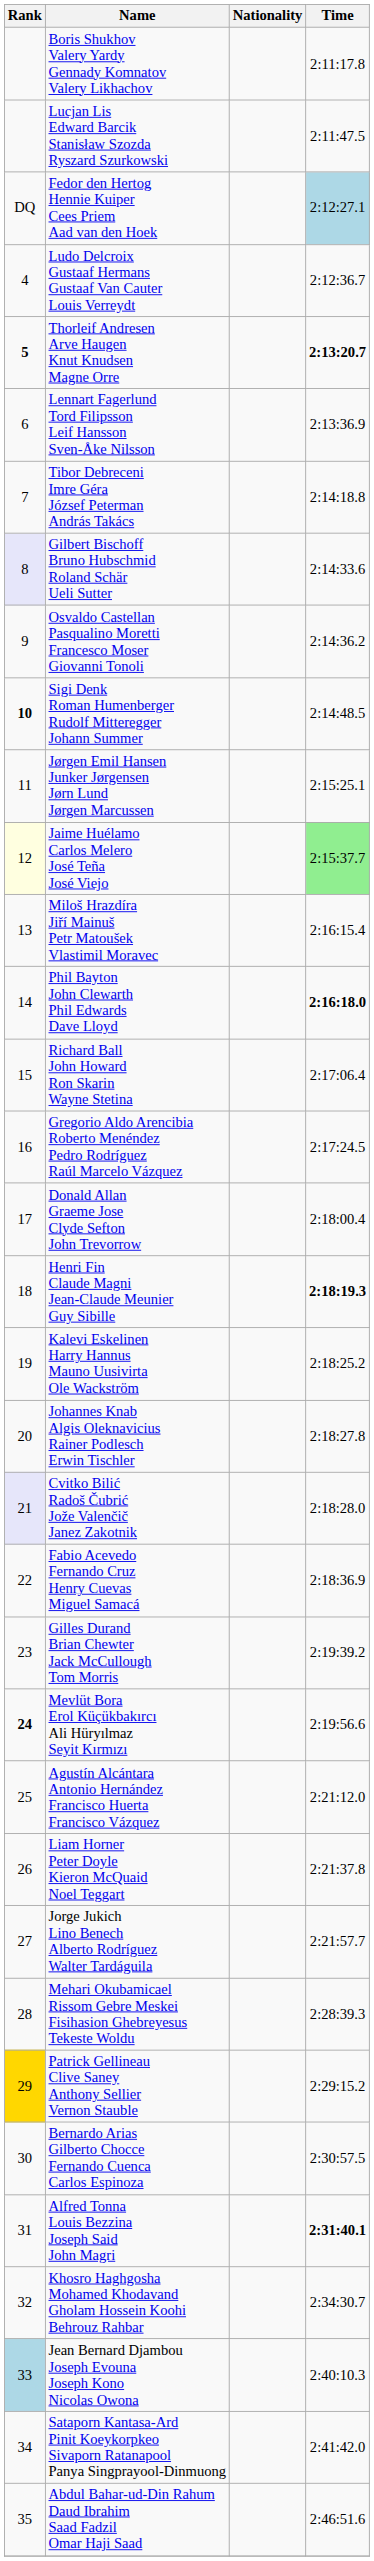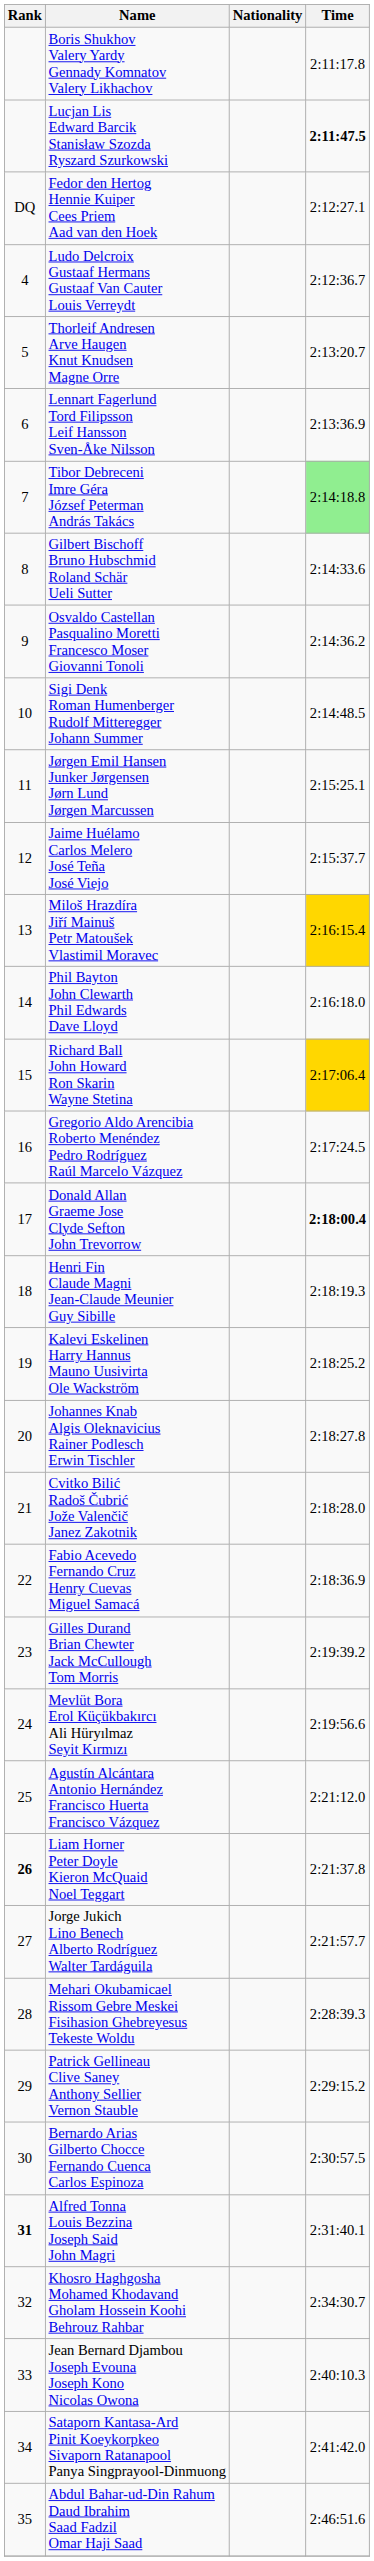Lucjan Lis Edward Barcik Stanisław Szozda Ryszard Szurkowski | Time: normal -> bold
Fedor den Hertog Hennie Kuiper Cees Priem Aad van den Hoek | Time: lightblue background -> no background
Thorleif Andresen Arve Haugen Knut Knudsen Magne Orre | Rank: bold -> normal
Thorleif Andresen Arve Haugen Knut Knudsen Magne Orre | Time: bold -> normal
Tibor Debreceni Imre Géra József Peterman András Takács | Time: no background -> lightgreen background
Gilbert Bischoff Bruno Hubschmid Roland Schär Ueli Sutter | Rank: lavender background -> no background
Sigi Denk Roman Humenberger Rudolf Mitteregger Johann Summer | Rank: bold -> normal
Jaime Huélamo Carlos Melero José Teña José Viejo | Rank: lightyellow background -> no background
Jaime Huélamo Carlos Melero José Teña José Viejo | Time: lightgreen background -> no background
Miloš Hrazdíra Jiří Mainuš Petr Matoušek Vlastimil Moravec | Time: no background -> gold background
Phil Bayton John Clewarth Phil Edwards Dave Lloyd | Time: bold -> normal
Richard Ball John Howard Ron Skarin Wayne Stetina | Time: no background -> gold background
Donald Allan Graeme Jose Clyde Sefton John Trevorrow | Time: normal -> bold
Henri Fin Claude Magni Jean-Claude Meunier Guy Sibille | Time: bold -> normal
Cvitko Bilić Radoš Čubrić Jože Valenčič Janez Zakotnik | Rank: lavender background -> no background
Mevlüt Bora Erol Küçükbakırcı Ali Hüryılmaz Seyit Kırmızı | Rank: bold -> normal
Liam Horner Peter Doyle Kieron McQuaid Noel Teggart | Rank: normal -> bold
Patrick Gellineau Clive Saney Anthony Sellier Vernon Stauble | Rank: gold background -> no background
Alfred Tonna Louis Bezzina Joseph Said John Magri | Rank: normal -> bold
Alfred Tonna Louis Bezzina Joseph Said John Magri | Time: bold -> normal
Jean Bernard Djambou Joseph Evouna Joseph Kono Nicolas Owona | Rank: lightblue background -> no background
